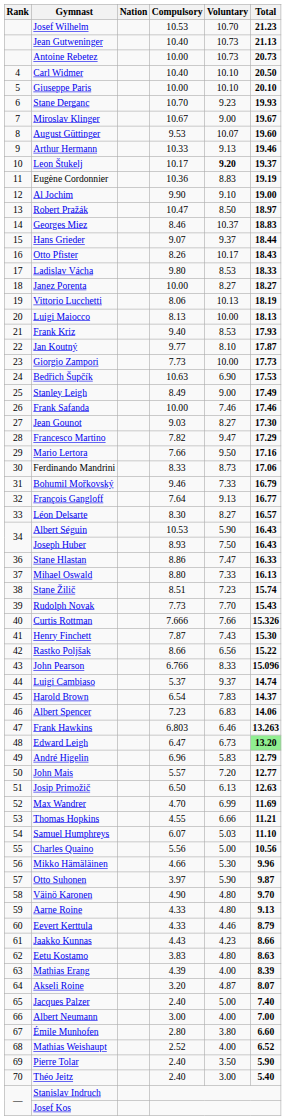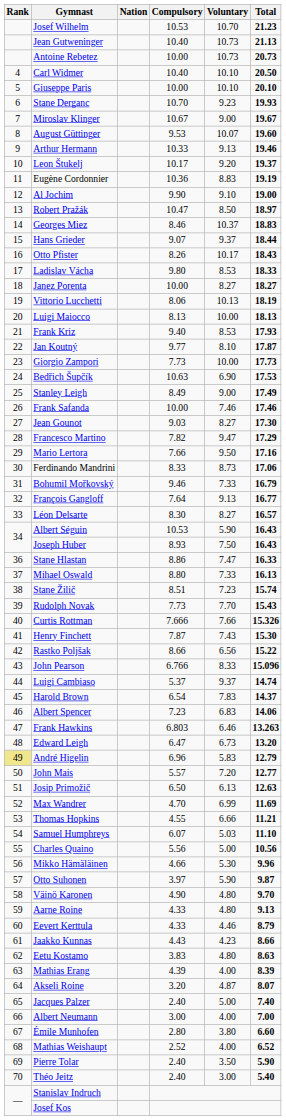Leon Štukelj | Voluntary: bold -> normal
Edward Leigh | Total: lightgreen background -> no background
André Higelin | Rank: no background -> khaki background
